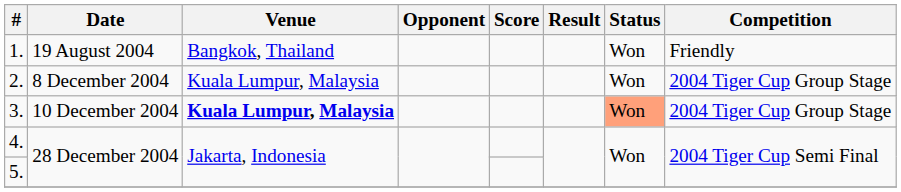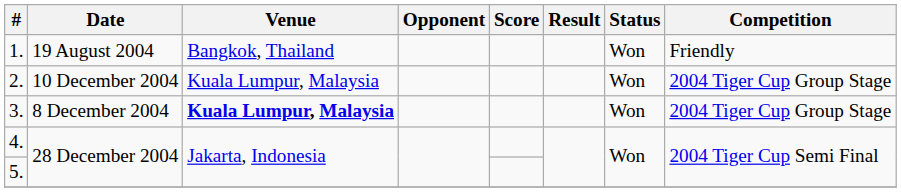2. | Date: 8 December 2004 -> 10 December 2004
3. | Date: 10 December 2004 -> 8 December 2004
3. | Status: lightsalmon background -> no background
